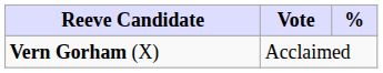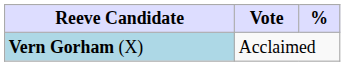Vern Gorham (X) | Reeve Candidate: no background -> lightblue background
